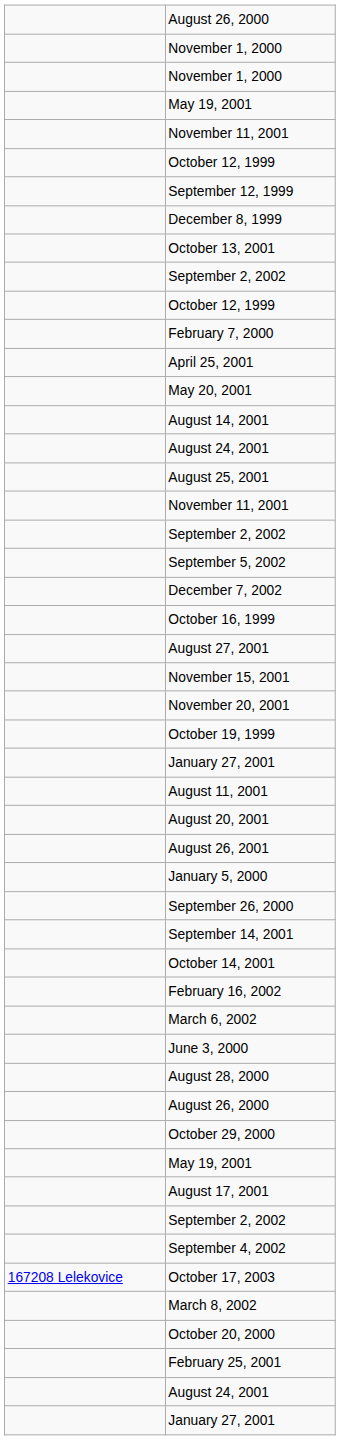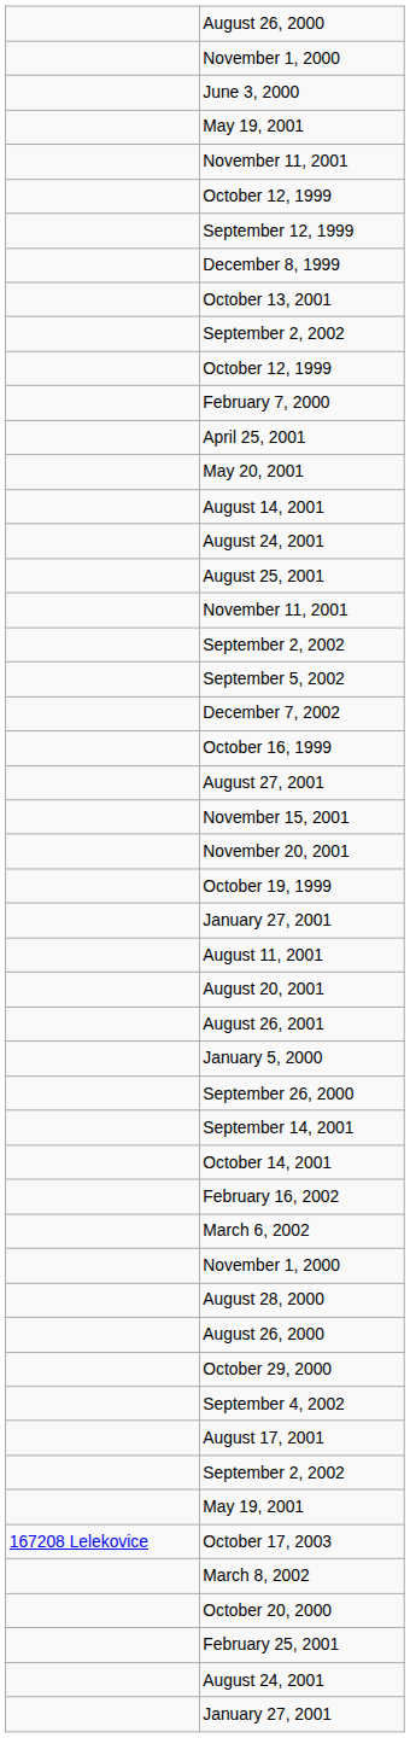row 3 | column 2: November 1, 2000 -> June 3, 2000
row 37 | column 2: June 3, 2000 -> November 1, 2000
row 41 | column 2: May 19, 2001 -> September 4, 2002
row 44 | column 2: September 4, 2002 -> May 19, 2001
